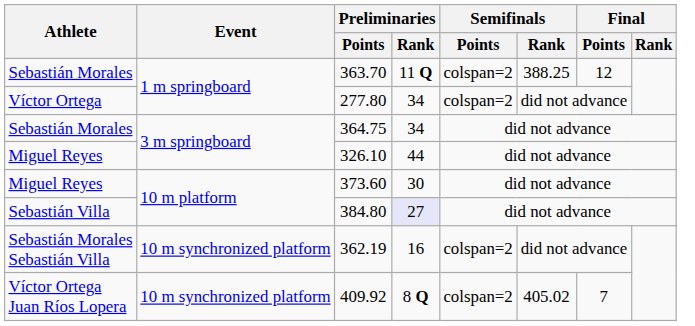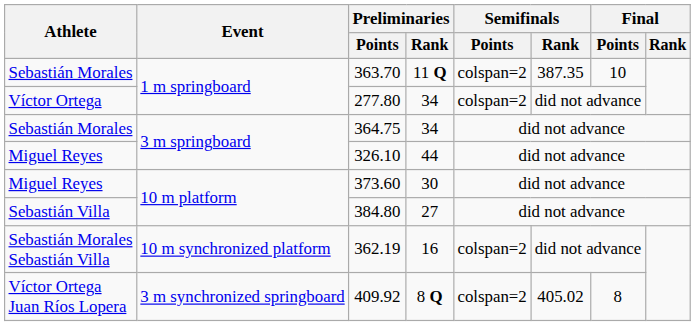363.70 | Semifinals / Rank: 388.25 -> 387.35
363.70 | Final / Points: 12 -> 10
384.80 | Preliminaries / Rank: lavender background -> no background
409.92 | Event: 10 m synchronized platform -> 3 m synchronized springboard
409.92 | Final / Points: 7 -> 8
